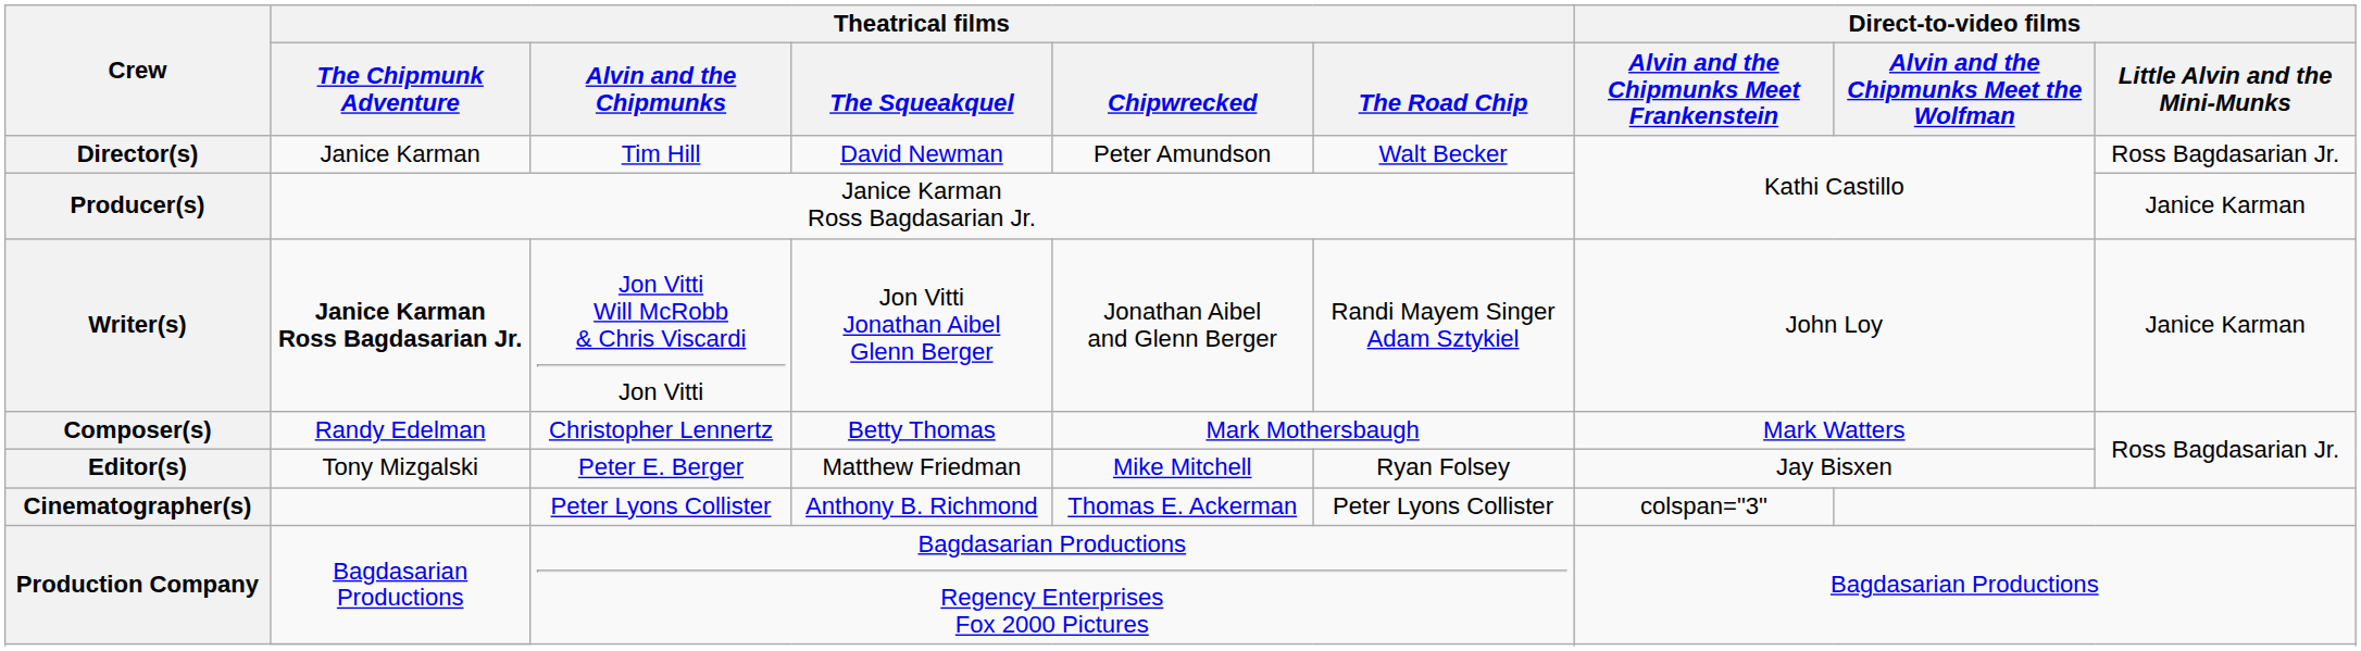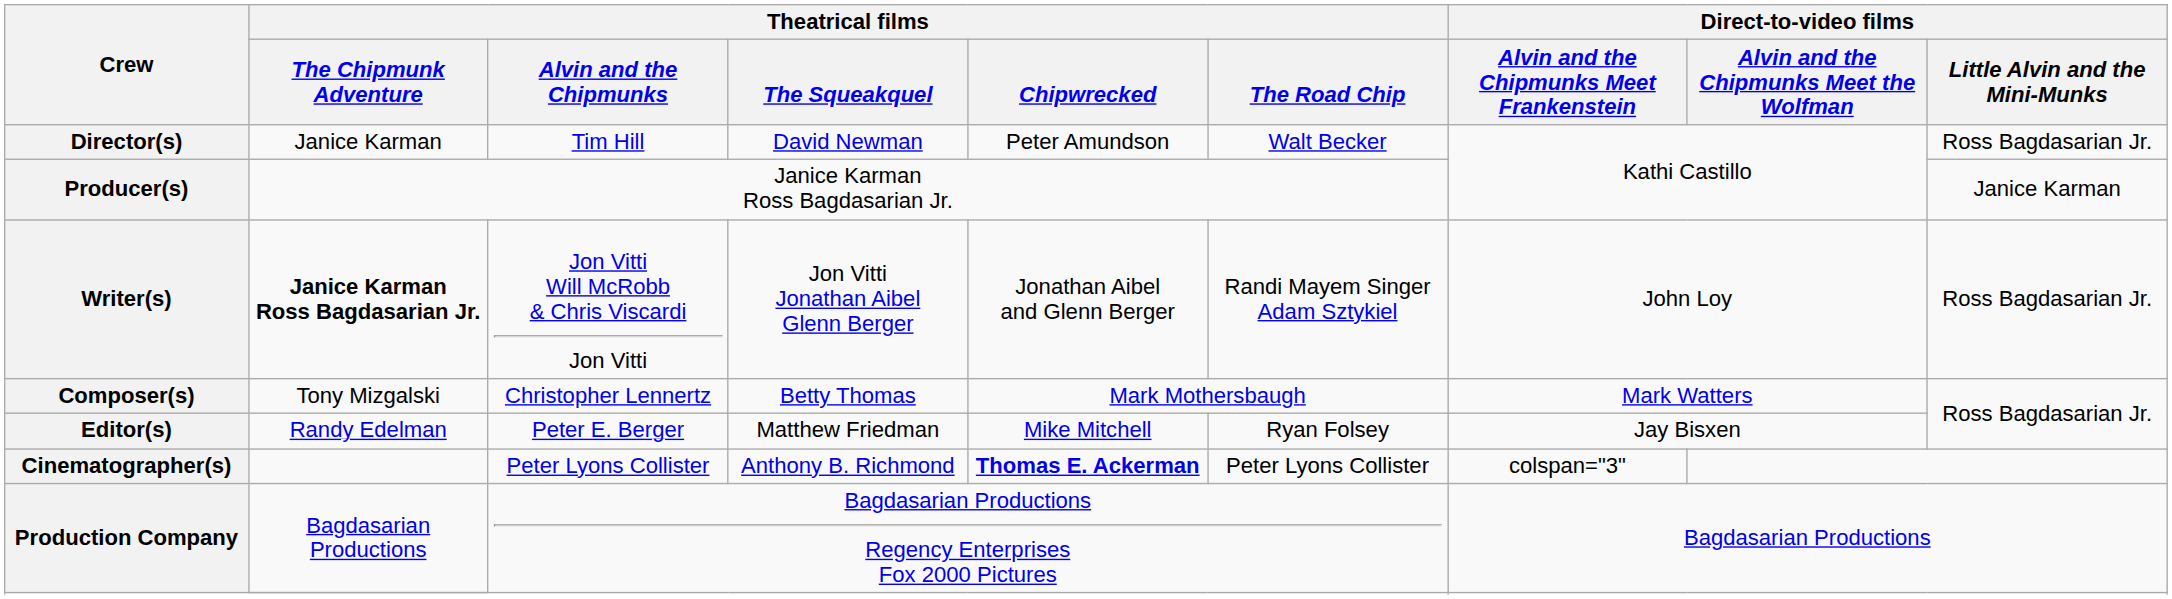Writer(s) | Direct-to-video films / Little Alvin and the Mini-Munks: Janice Karman -> Ross Bagdasarian Jr.
Composer(s) | Theatrical films / The Chipmunk Adventure: Randy Edelman -> Tony Mizgalski
Editor(s) | Theatrical films / The Chipmunk Adventure: Tony Mizgalski -> Randy Edelman
Cinematographer(s) | Theatrical films / Chipwrecked: normal -> bold
